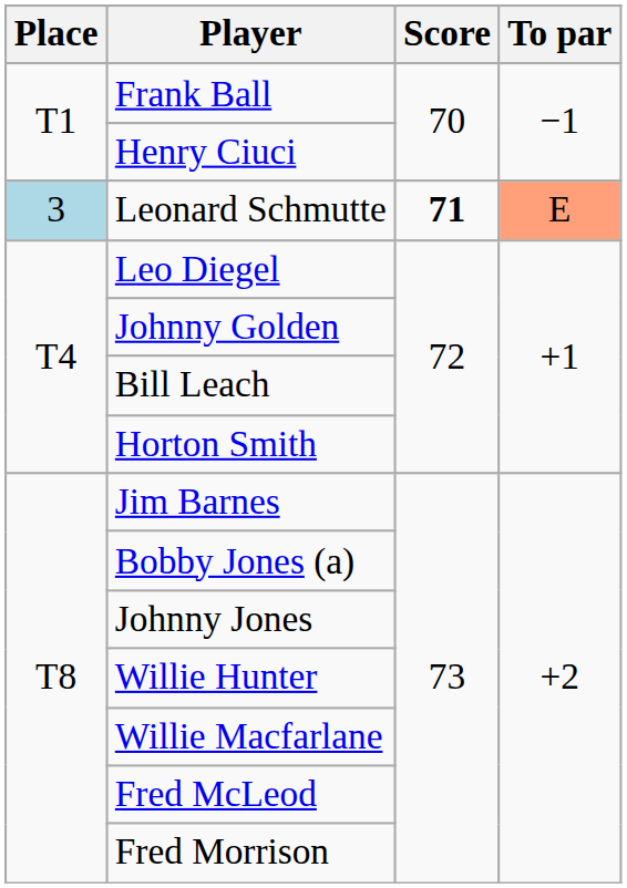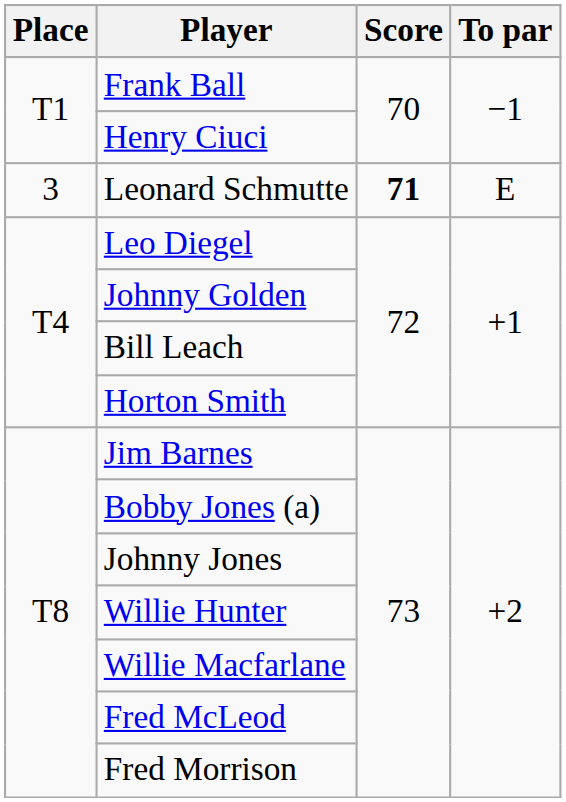Leonard Schmutte | Place: lightblue background -> no background
Leonard Schmutte | To par: lightsalmon background -> no background
